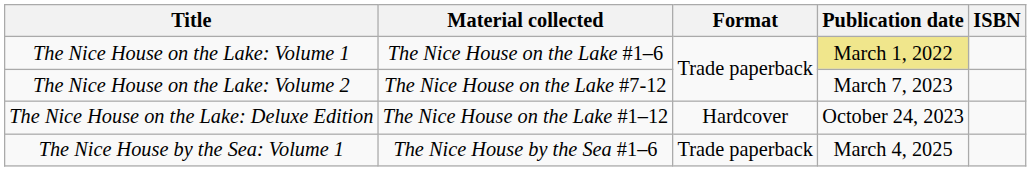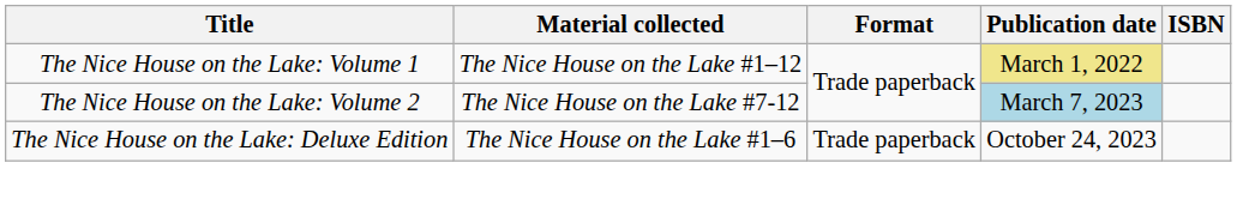The Nice House on the Lake: Volume 1 | Material collected: The Nice House on the Lake #1–6 -> The Nice House on the Lake #1–12
The Nice House on the Lake: Volume 2 | Publication date: no background -> lightblue background
The Nice House on the Lake: Deluxe Edition | Material collected: The Nice House on the Lake #1–12 -> The Nice House on the Lake #1–6
The Nice House on the Lake: Deluxe Edition | Format: Hardcover -> Trade paperback
- row: The Nice House by the Sea: Volume 1 | The Nice House by the Sea #1–6 | Trade paperback | March 4, 2025
